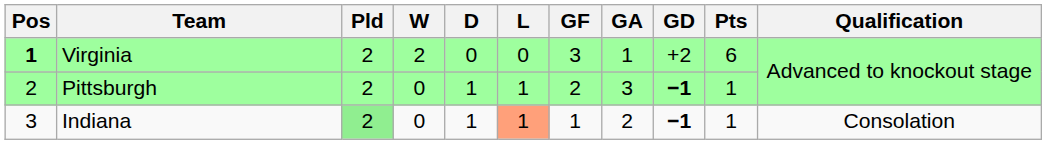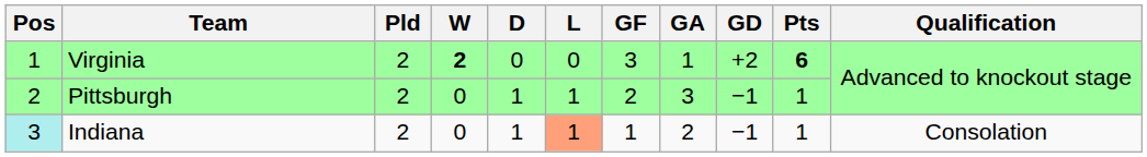Virginia | Pos: bold -> normal
Virginia | W: normal -> bold
Virginia | Pts: normal -> bold
Pittsburgh | GD: bold -> normal
Indiana | Pos: no background -> paleturquoise background
Indiana | Pld: lightgreen background -> no background
Indiana | GD: bold -> normal
